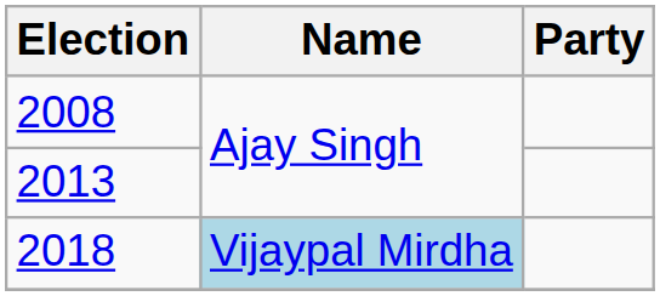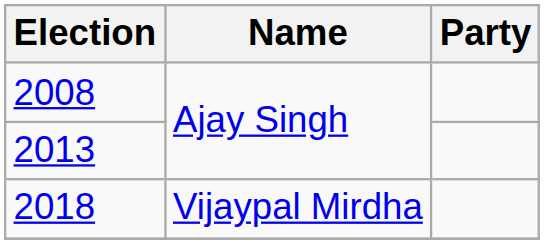2018 | Name: lightblue background -> no background
